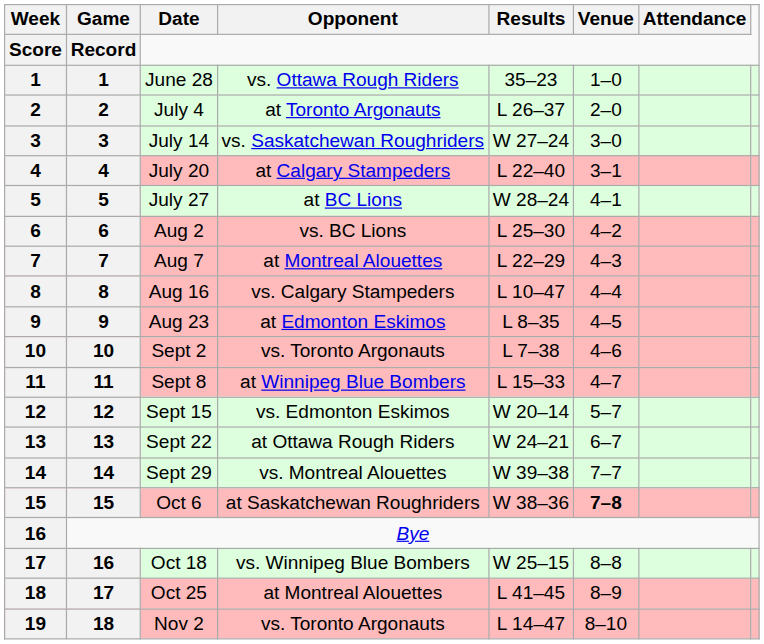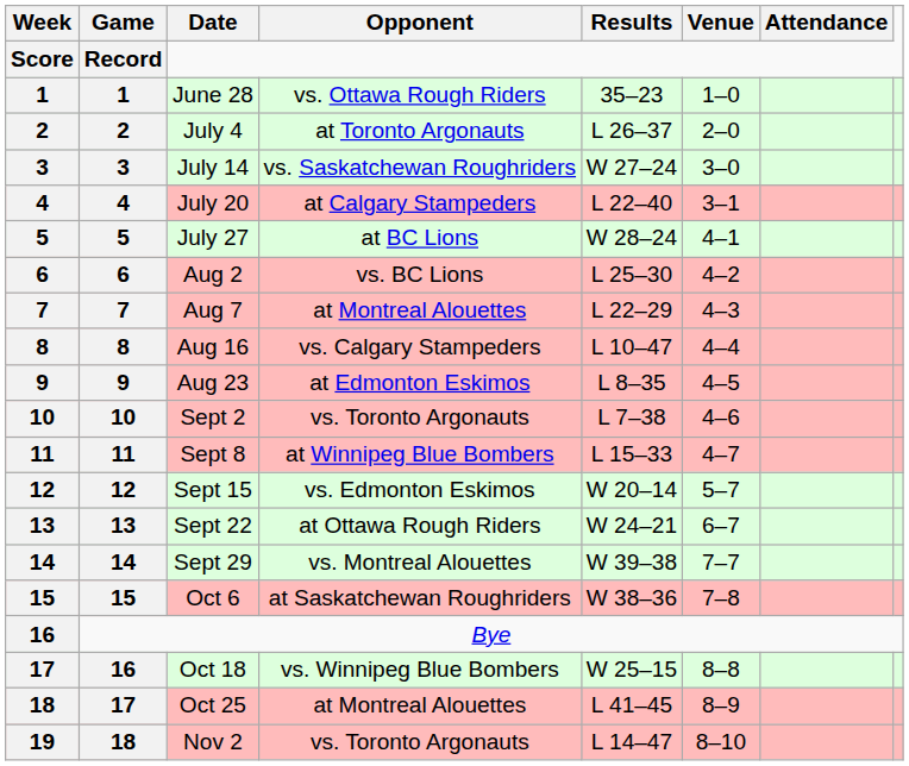Oct 6 | Venue: bold -> normal
